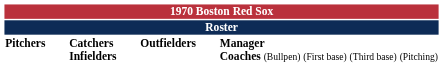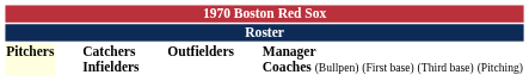Pitchers | column 1: no background -> lightyellow background
